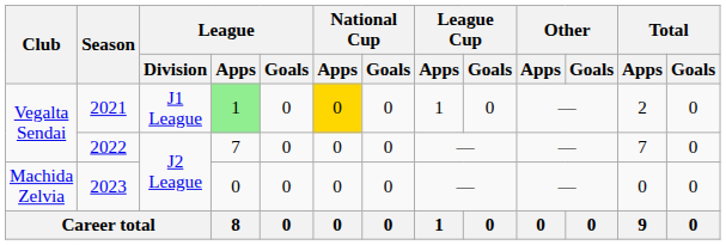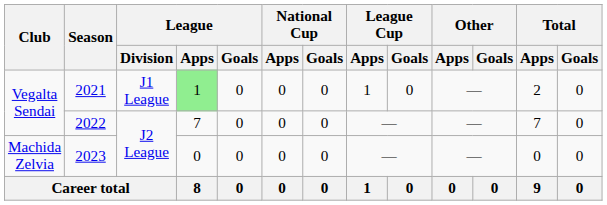2021 | National Cup / Apps: gold background -> no background
